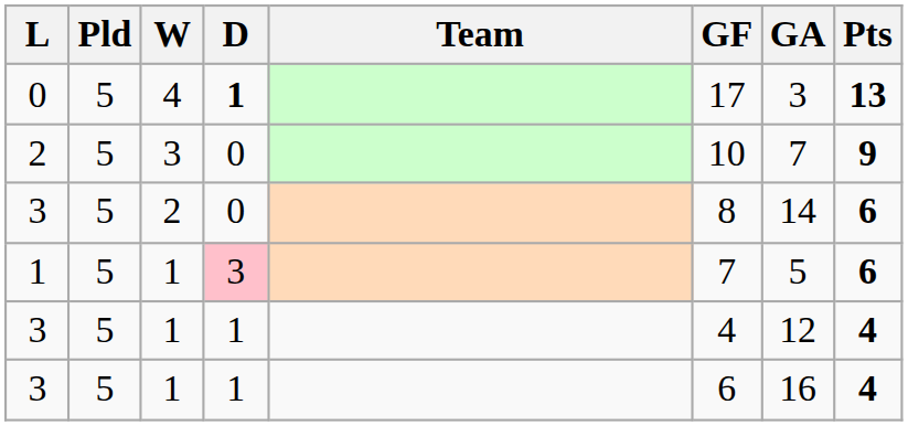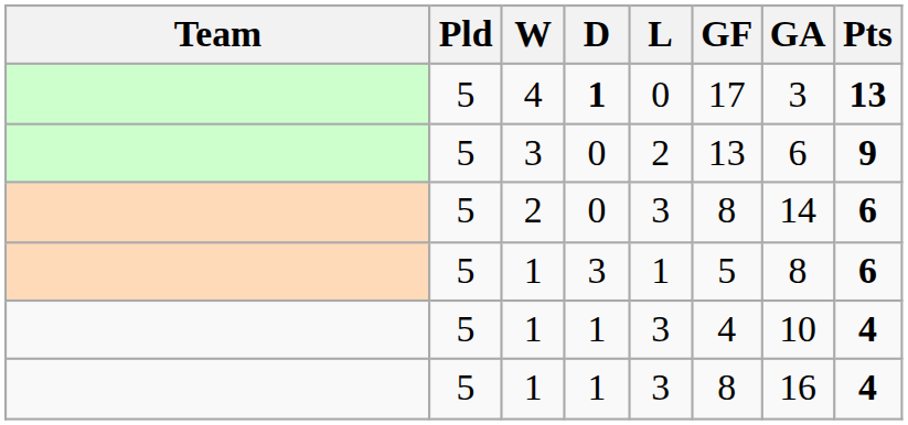columns swapped: Team <-> L
row 3 | GF: 10 -> 13
row 3 | GA: 7 -> 6
row 5 | D: pink background -> no background
row 5 | GF: 7 -> 5
row 5 | GA: 5 -> 8
row 6 | GA: 12 -> 10
row 7 | GF: 6 -> 8
